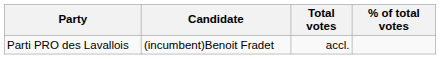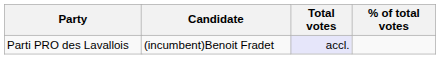Parti PRO des Lavallois | Total votes: no background -> lavender background
